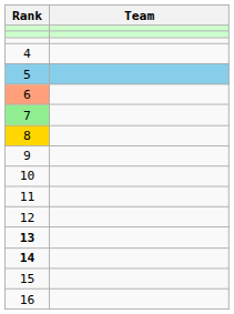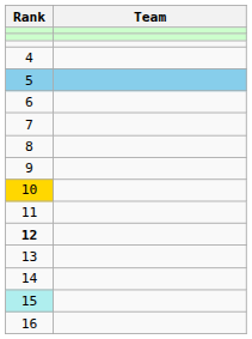row 7 | Rank: lightsalmon background -> no background
row 8 | Rank: lightgreen background -> no background
row 9 | Rank: gold background -> no background
row 11 | Rank: no background -> gold background
row 13 | Rank: normal -> bold
row 14 | Rank: bold -> normal
row 15 | Rank: bold -> normal
row 16 | Rank: no background -> paleturquoise background
